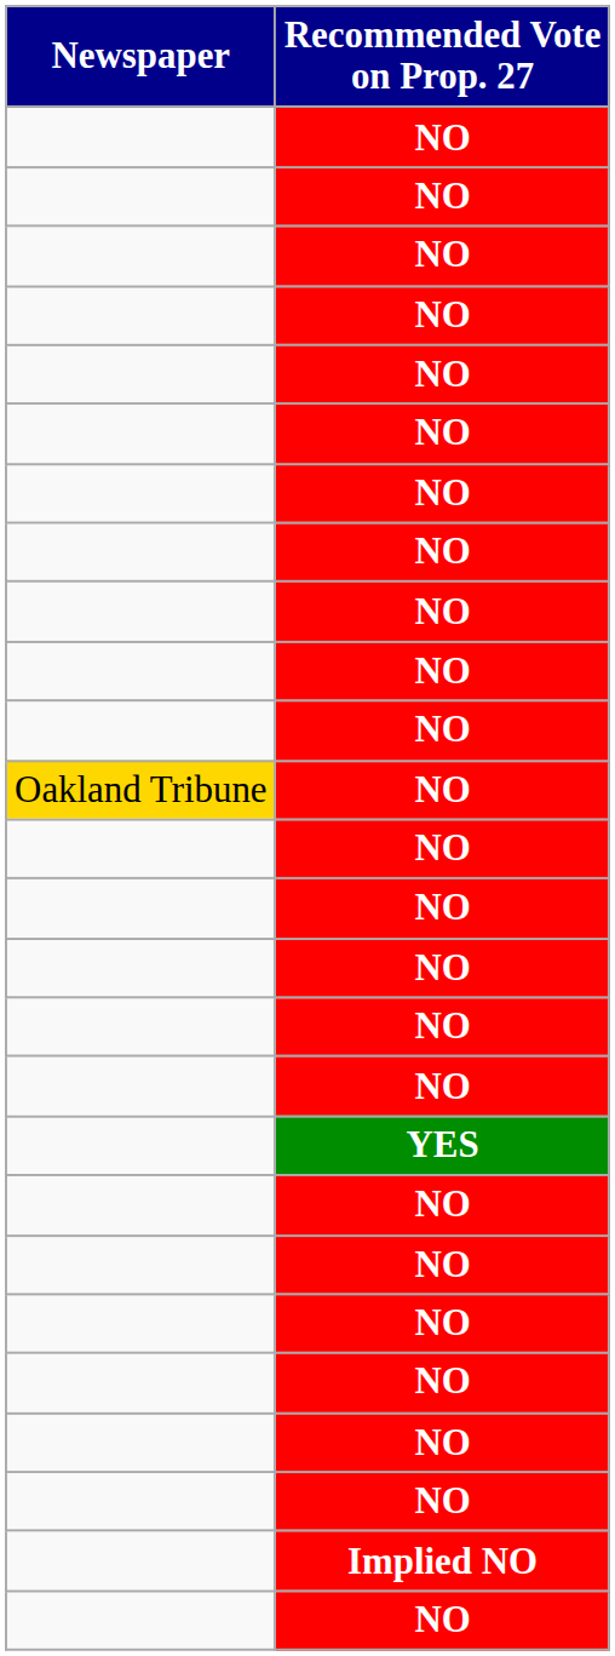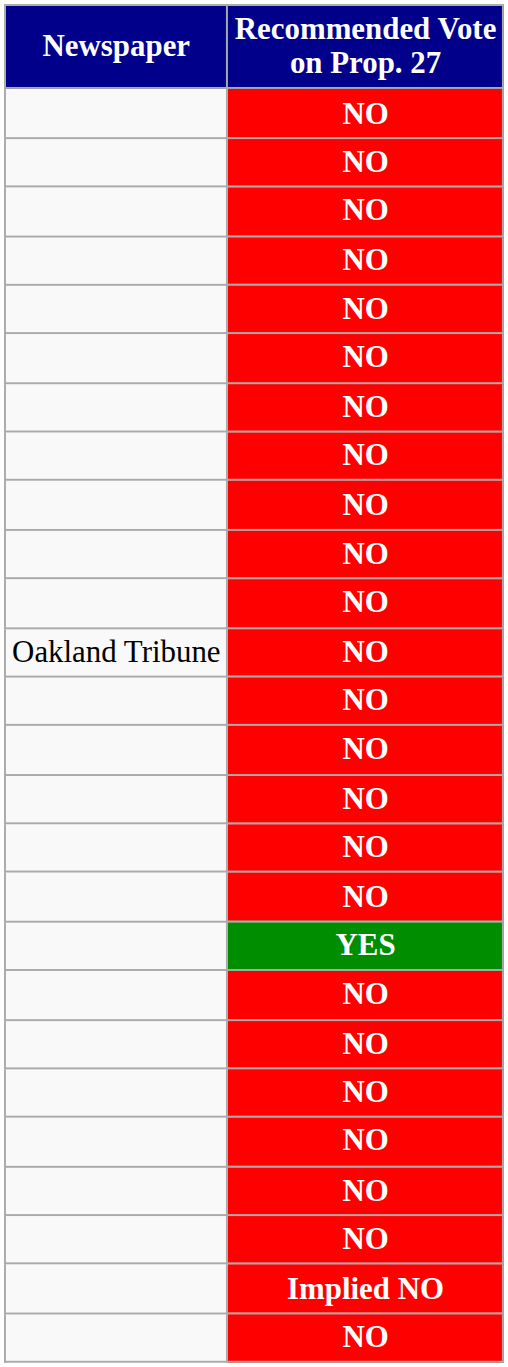row 13 | Newspaper: gold background -> no background
